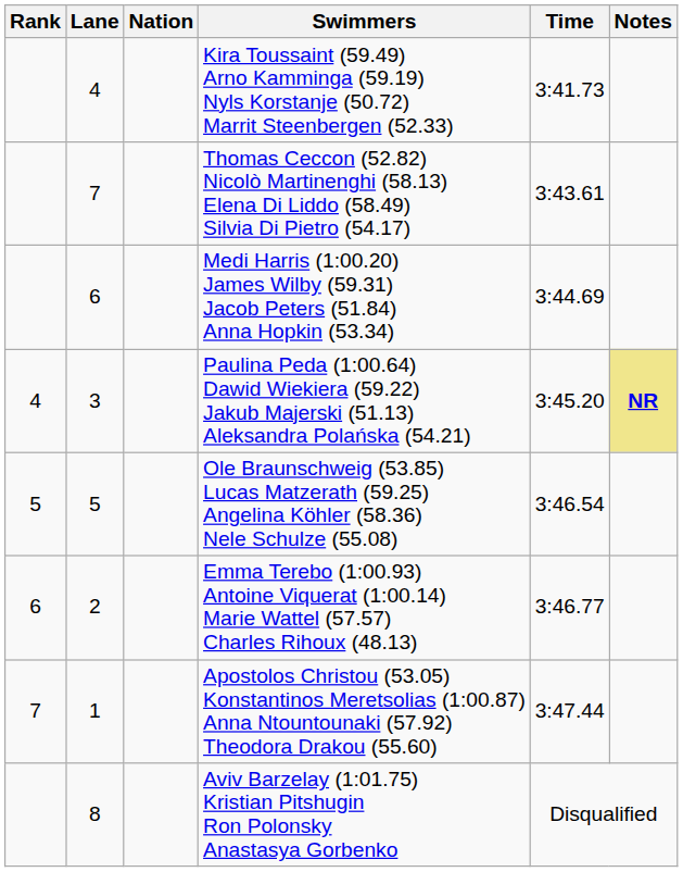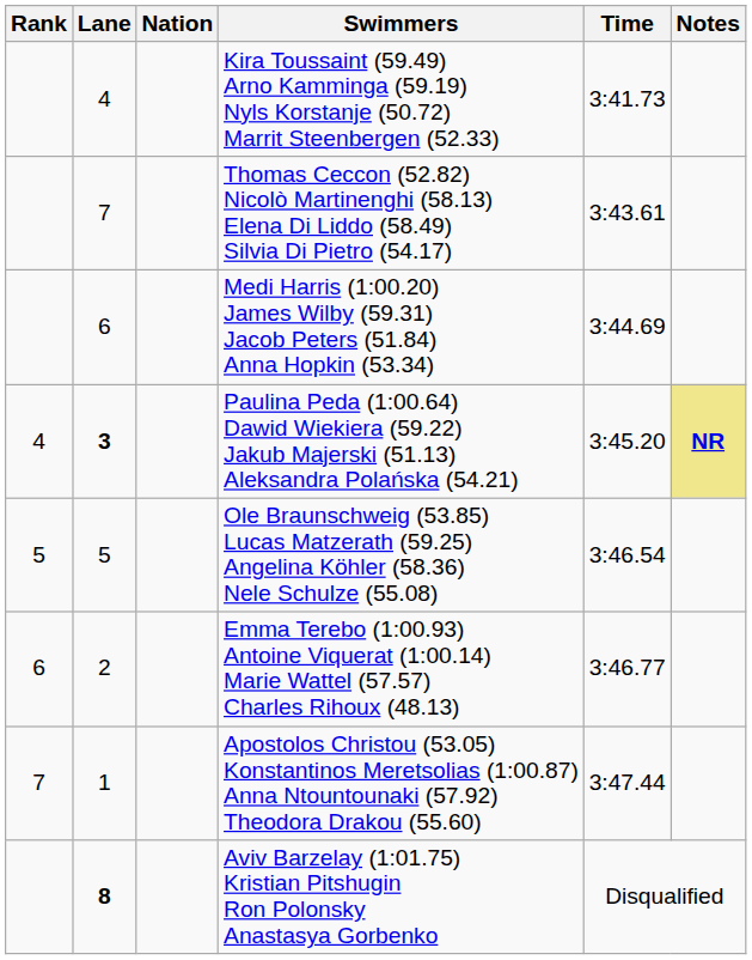row 5 | Lane: normal -> bold
row 9 | Lane: normal -> bold
